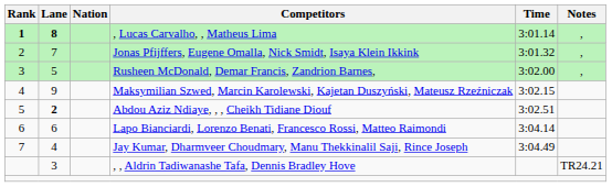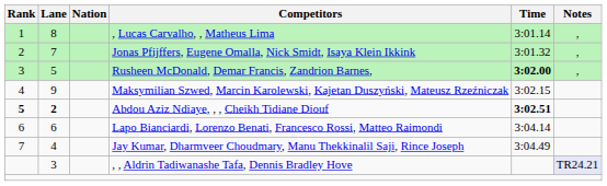, Lucas Carvalho, , Matheus Lima | Rank: bold -> normal
, Lucas Carvalho, , Matheus Lima | Lane: bold -> normal
Rusheen McDonald, Demar Francis, Zandrion Barnes, | Time: normal -> bold
Abdou Aziz Ndiaye, , , Cheikh Tidiane Diouf | Rank: normal -> bold
Abdou Aziz Ndiaye, , , Cheikh Tidiane Diouf | Time: normal -> bold
, , Aldrin Tadiwanashe Tafa, Dennis Bradley Hove | Notes: no background -> lavender background
